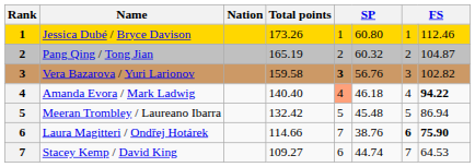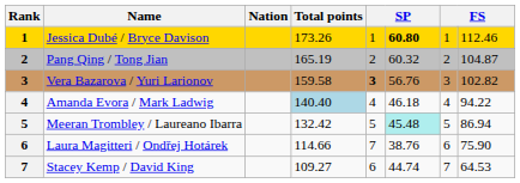Jessica Dubé / Bryce Davison | column 6: normal -> bold
Amanda Evora / Mark Ladwig | Total points: no background -> lightblue background
Amanda Evora / Mark Ladwig | column 5: lightsalmon background -> no background
Amanda Evora / Mark Ladwig | column 8: bold -> normal
Meeran Trombley / Laureano Ibarra | column 6: no background -> paleturquoise background
Laura Magitteri / Ondřej Hotárek | column 7: bold -> normal
Laura Magitteri / Ondřej Hotárek | column 8: bold -> normal
